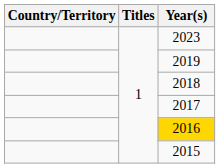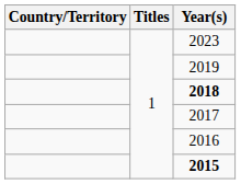2018 | Year(s): normal -> bold
2016 | Year(s): gold background -> no background
2015 | Year(s): normal -> bold
